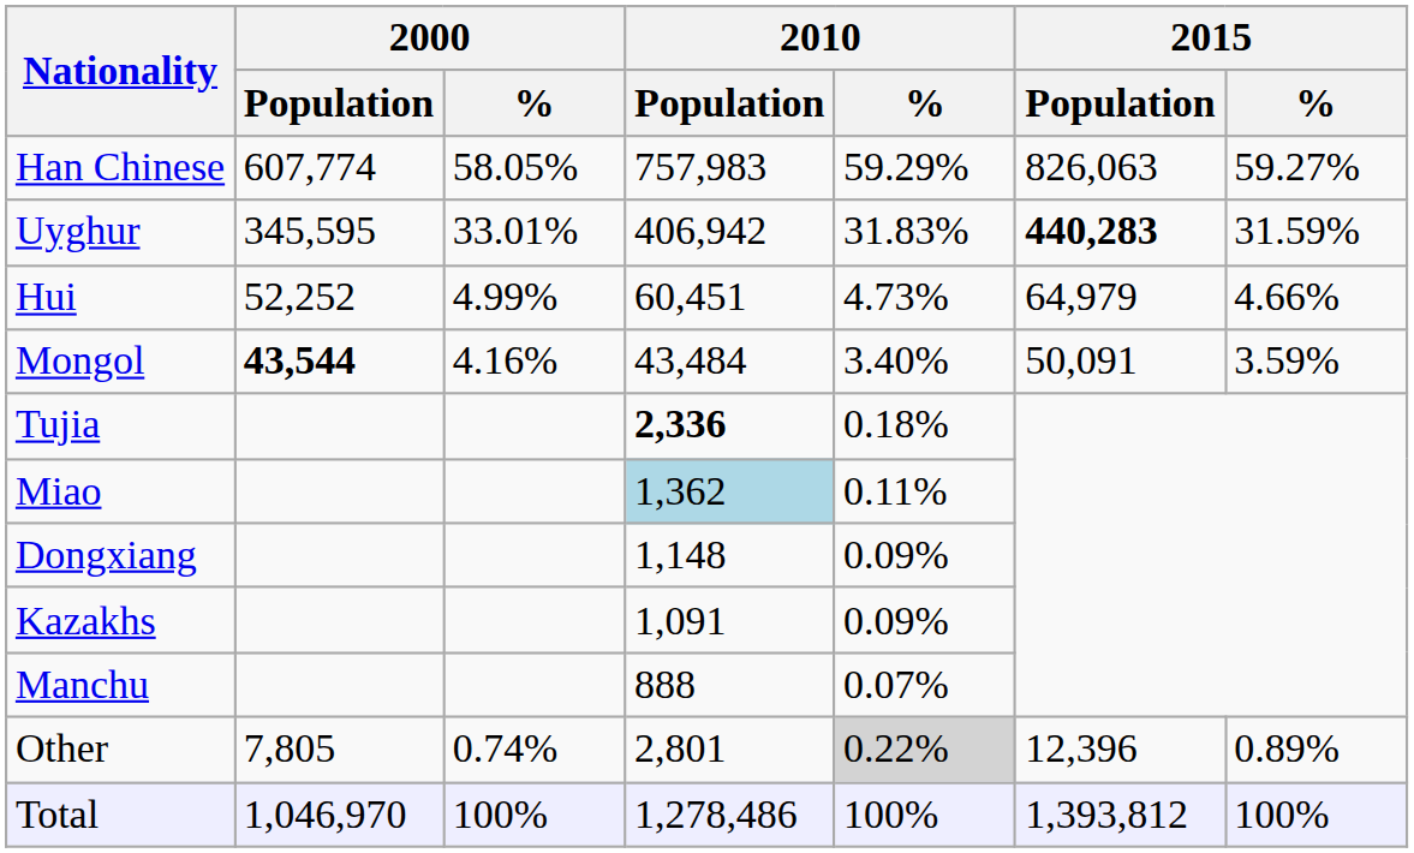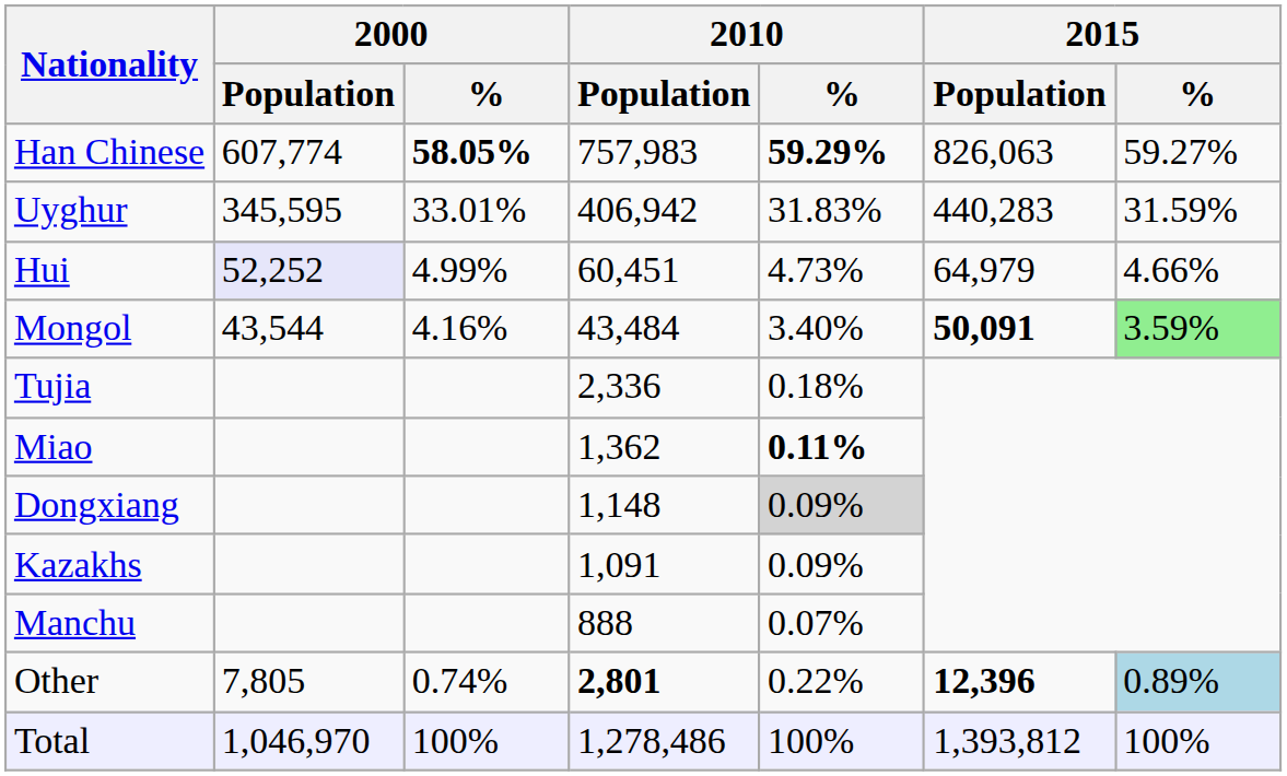Han Chinese | 2000 / %: normal -> bold
Han Chinese | 2010 / %: normal -> bold
Uyghur | 2015 / Population: bold -> normal
Hui | 2000 / Population: no background -> lavender background
Mongol | 2000 / Population: bold -> normal
Mongol | 2015 / Population: normal -> bold
Mongol | 2015 / %: no background -> lightgreen background
Tujia | 2010 / Population: bold -> normal
Miao | 2010 / Population: lightblue background -> no background
Miao | 2010 / %: normal -> bold
Dongxiang | 2010 / %: no background -> lightgrey background
Other | 2010 / Population: normal -> bold
Other | 2010 / %: lightgrey background -> no background
Other | 2015 / Population: normal -> bold
Other | 2015 / %: no background -> lightblue background
